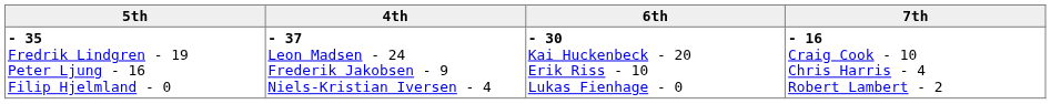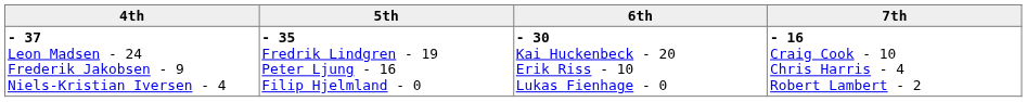columns swapped: 4th <-> 5th
